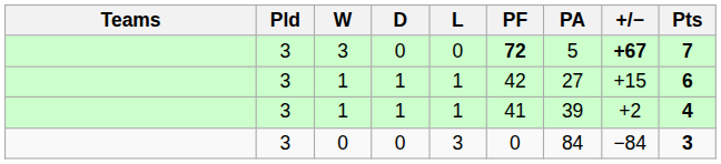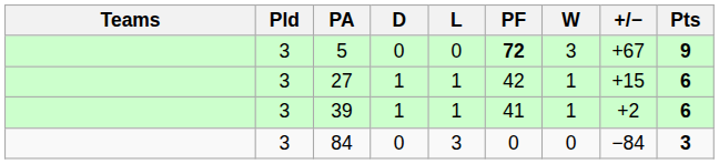columns swapped: W <-> PA
row 2 | +/−: bold -> normal
row 2 | Pts: 7 -> 9
row 4 | Pts: 4 -> 6
